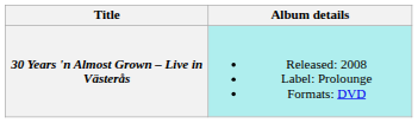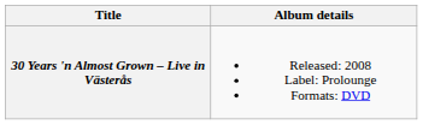30 Years 'n Almost Grown – Live in Västerås | Album details: paleturquoise background -> no background
